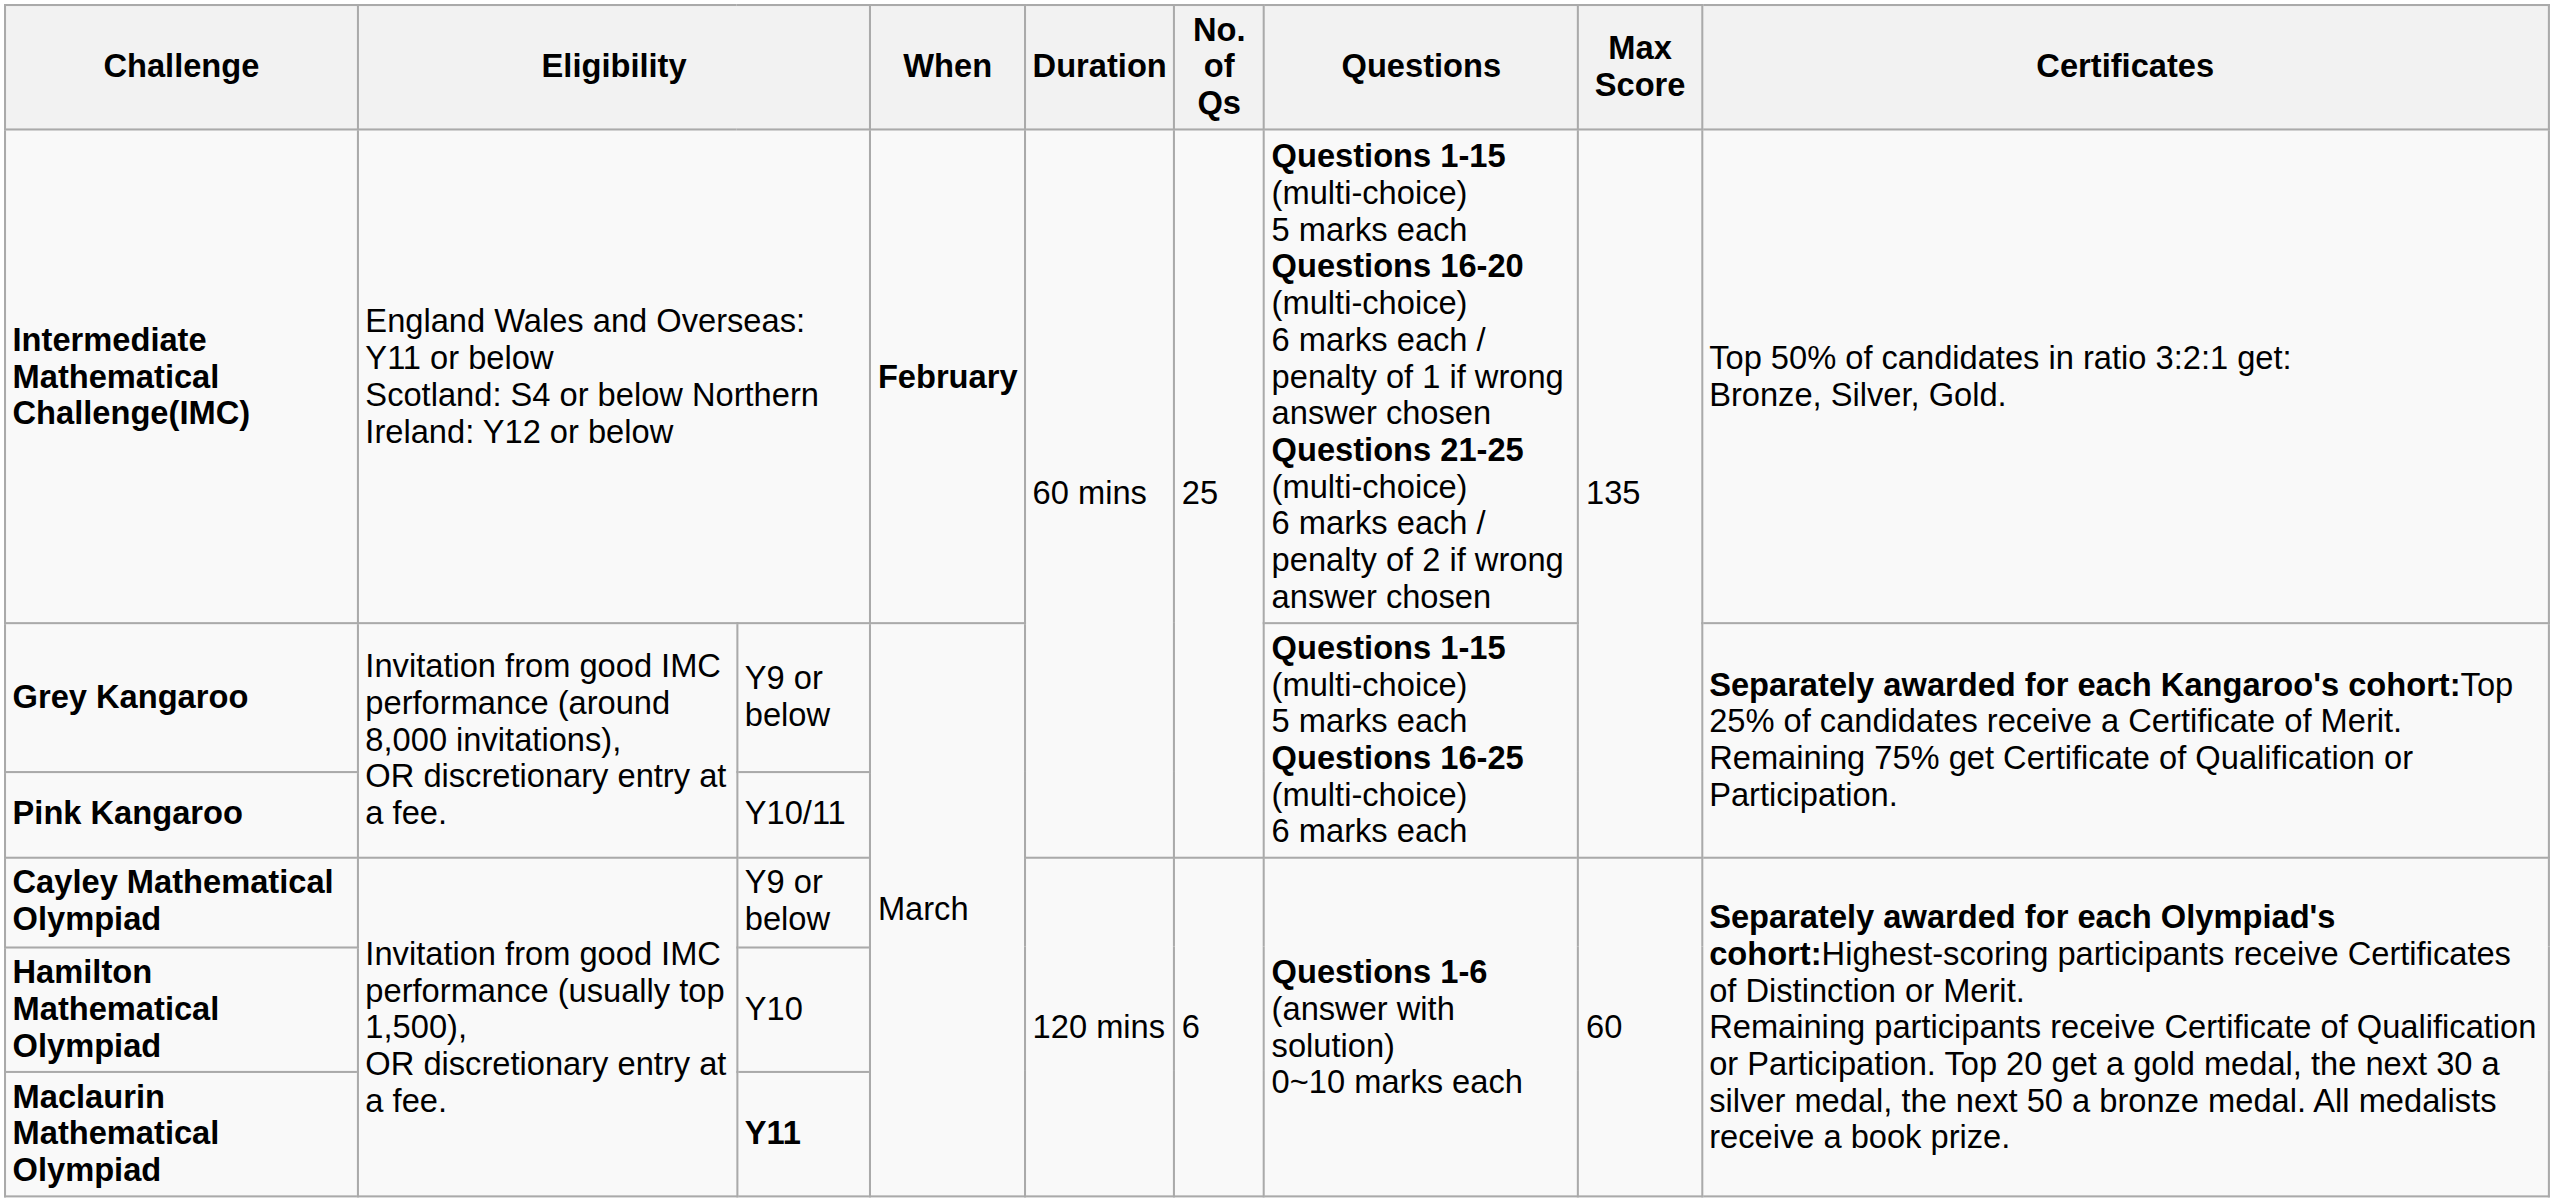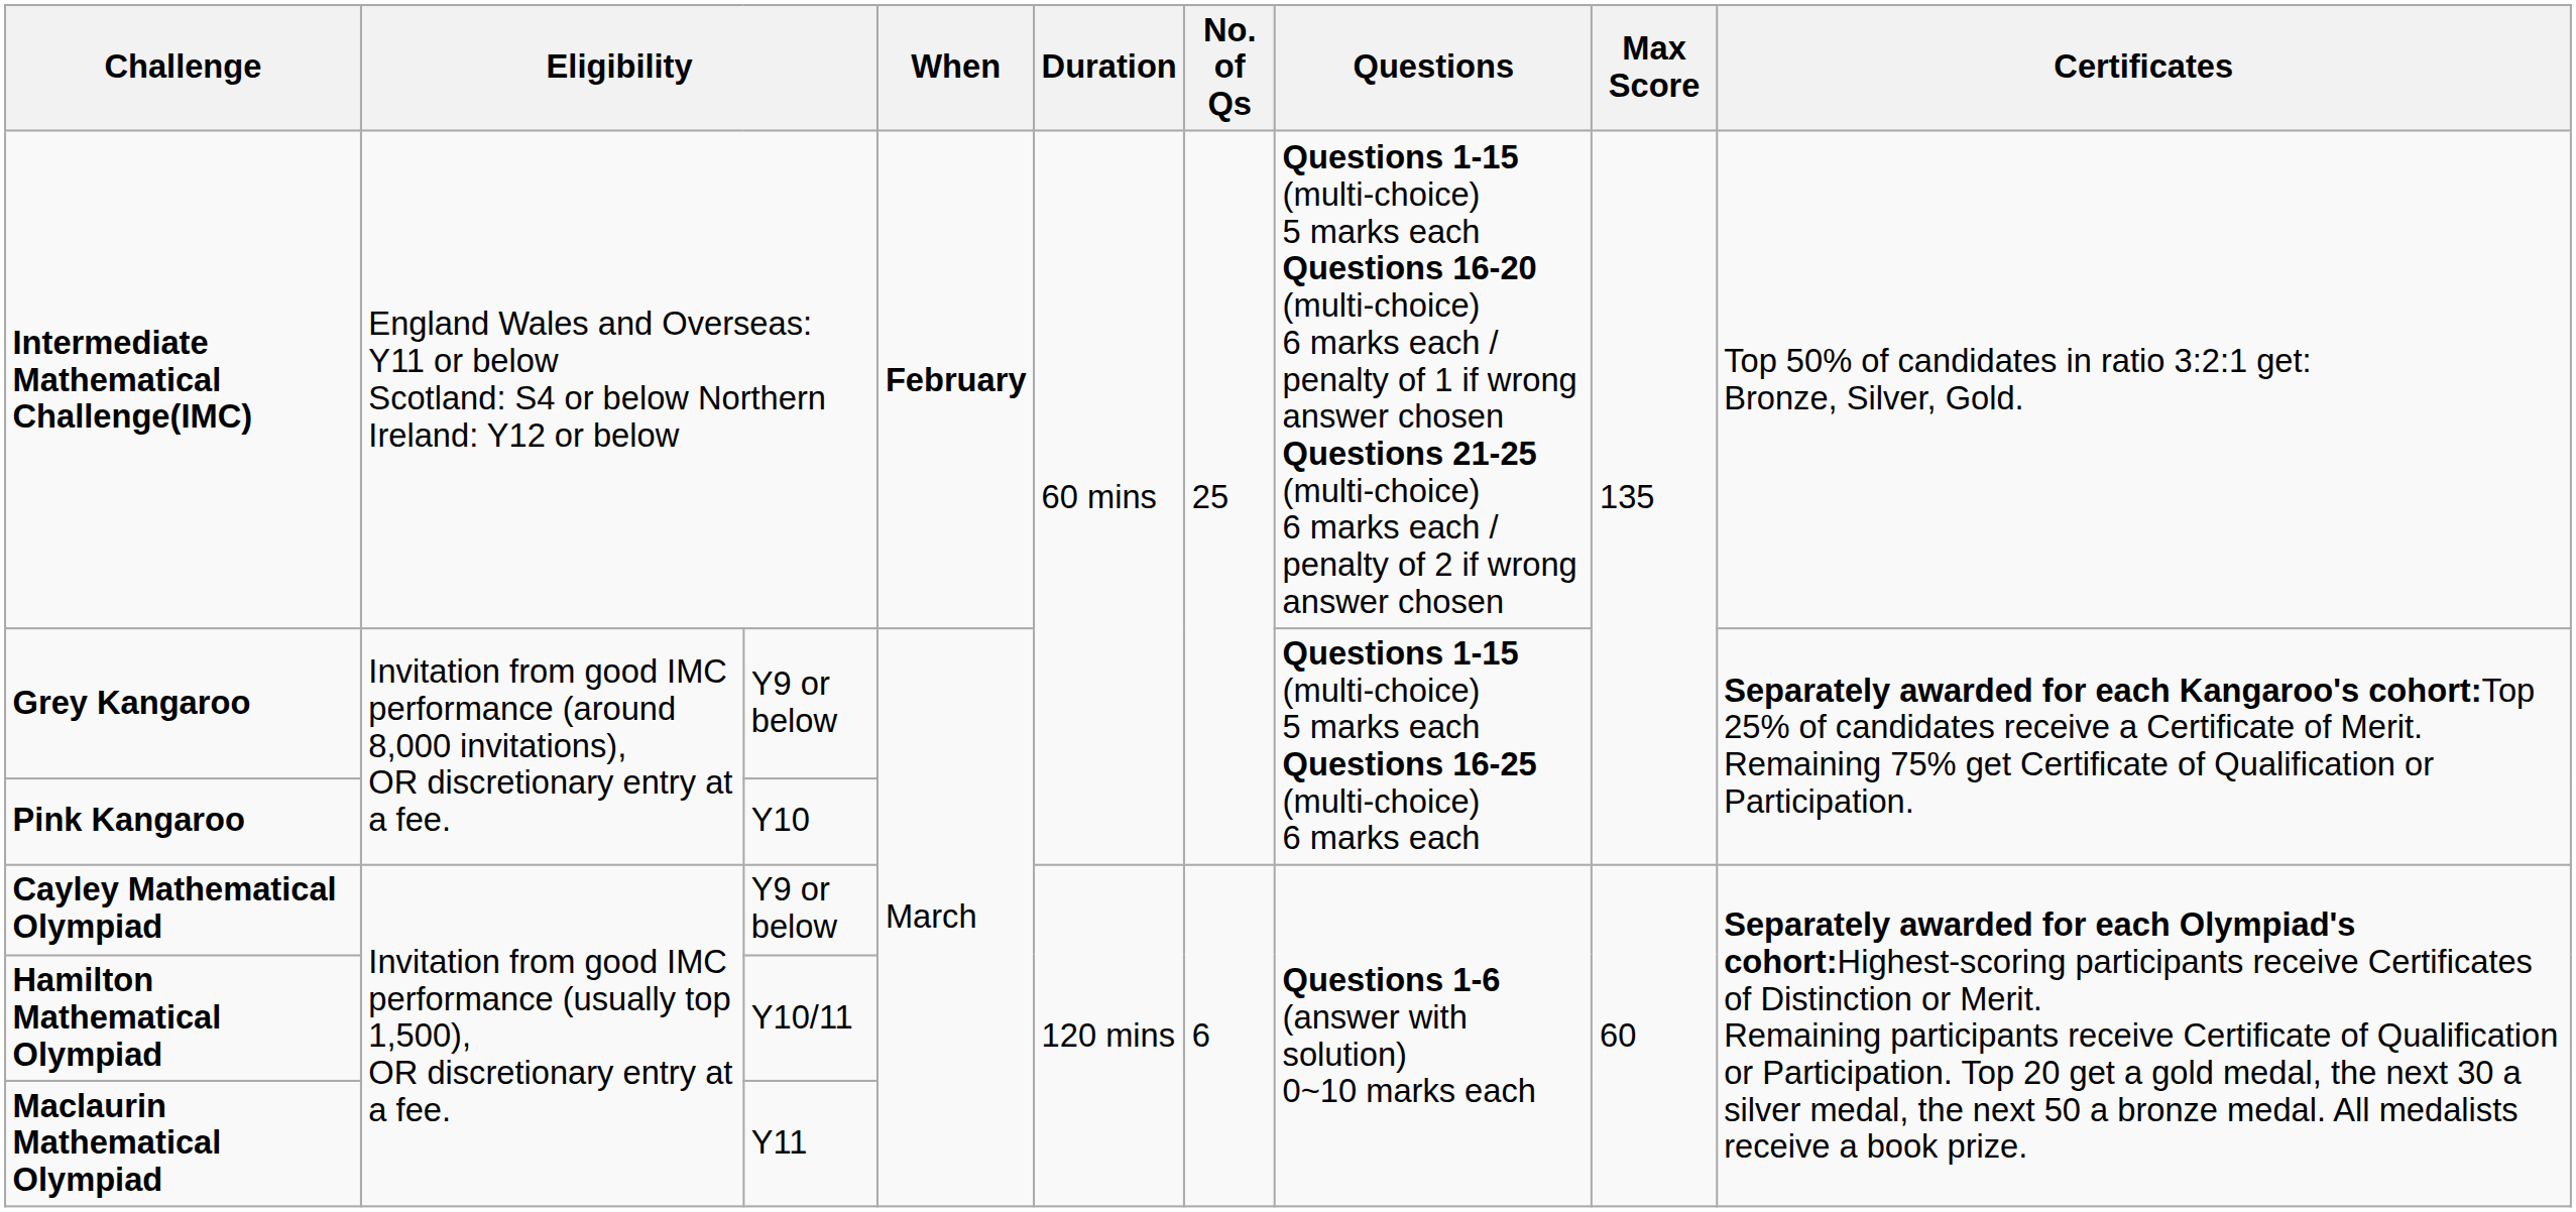Pink Kangaroo | column 3: Y10/11 -> Y10
Hamilton Mathematical Olympiad | column 3: Y10 -> Y10/11
Maclaurin Mathematical Olympiad | column 3: bold -> normal
